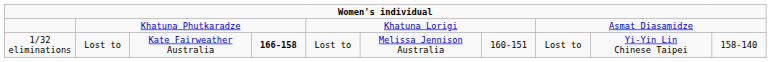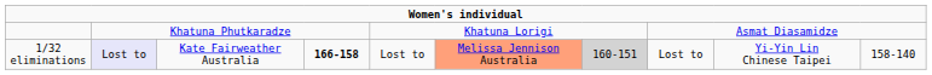1/32 eliminations | column 2: no background -> lavender background
1/32 eliminations | column 6: no background -> lightsalmon background
1/32 eliminations | column 7: no background -> lightgrey background
